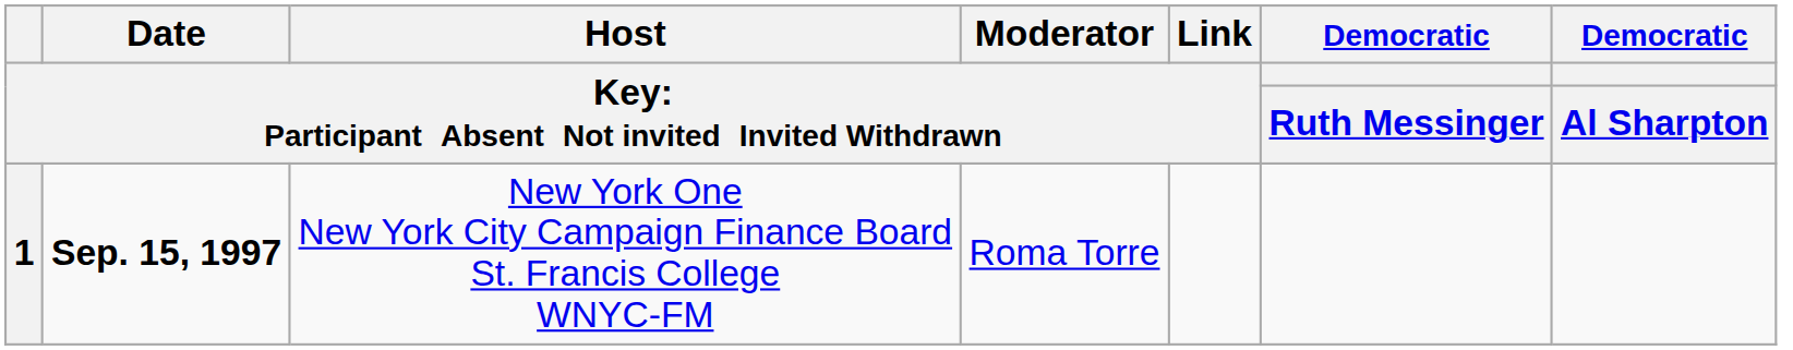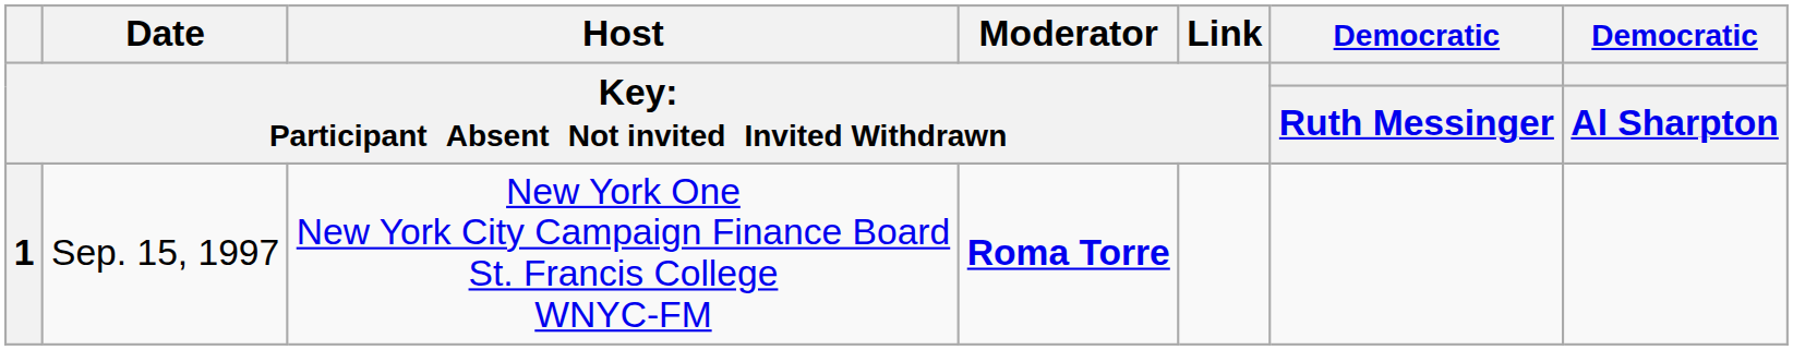1 | column 2: bold -> normal
1 | column 4: normal -> bold
